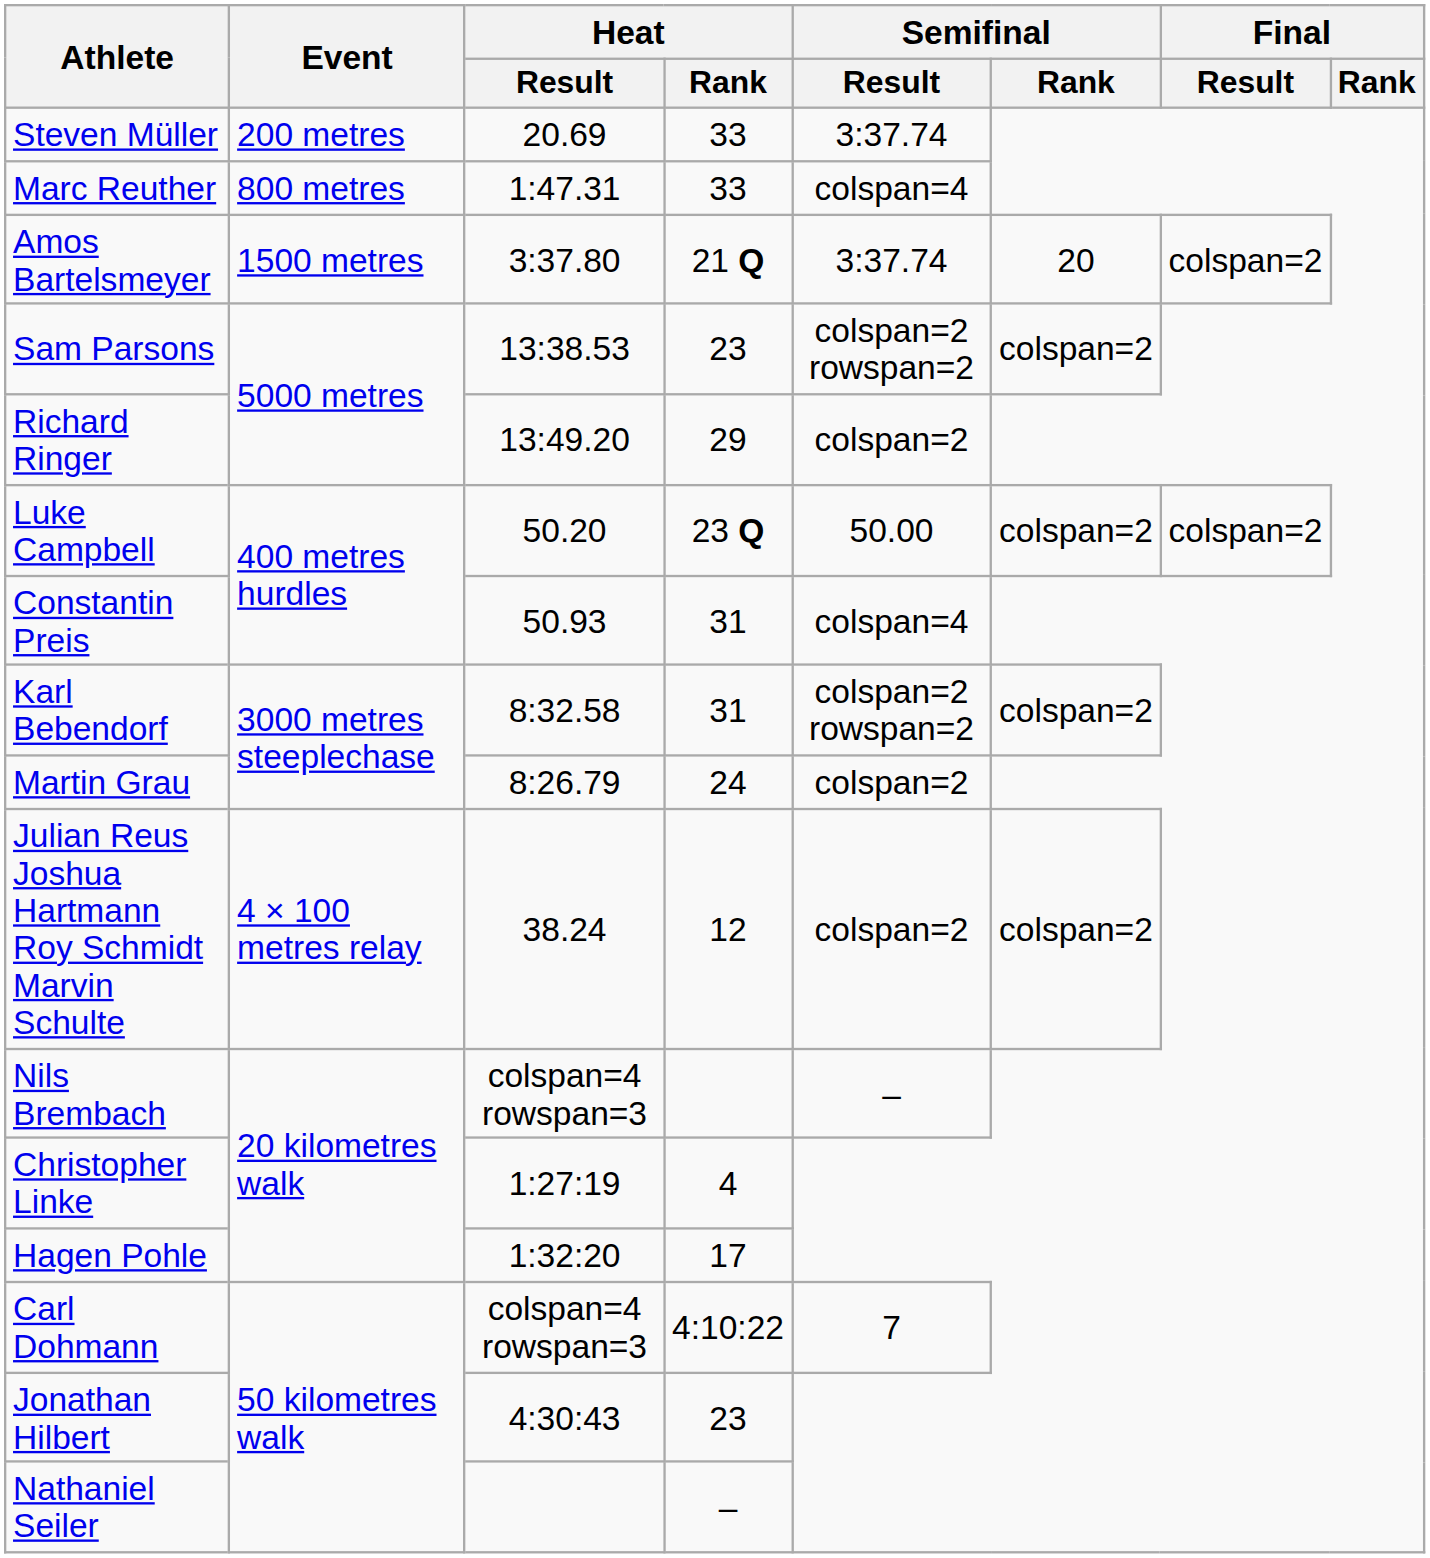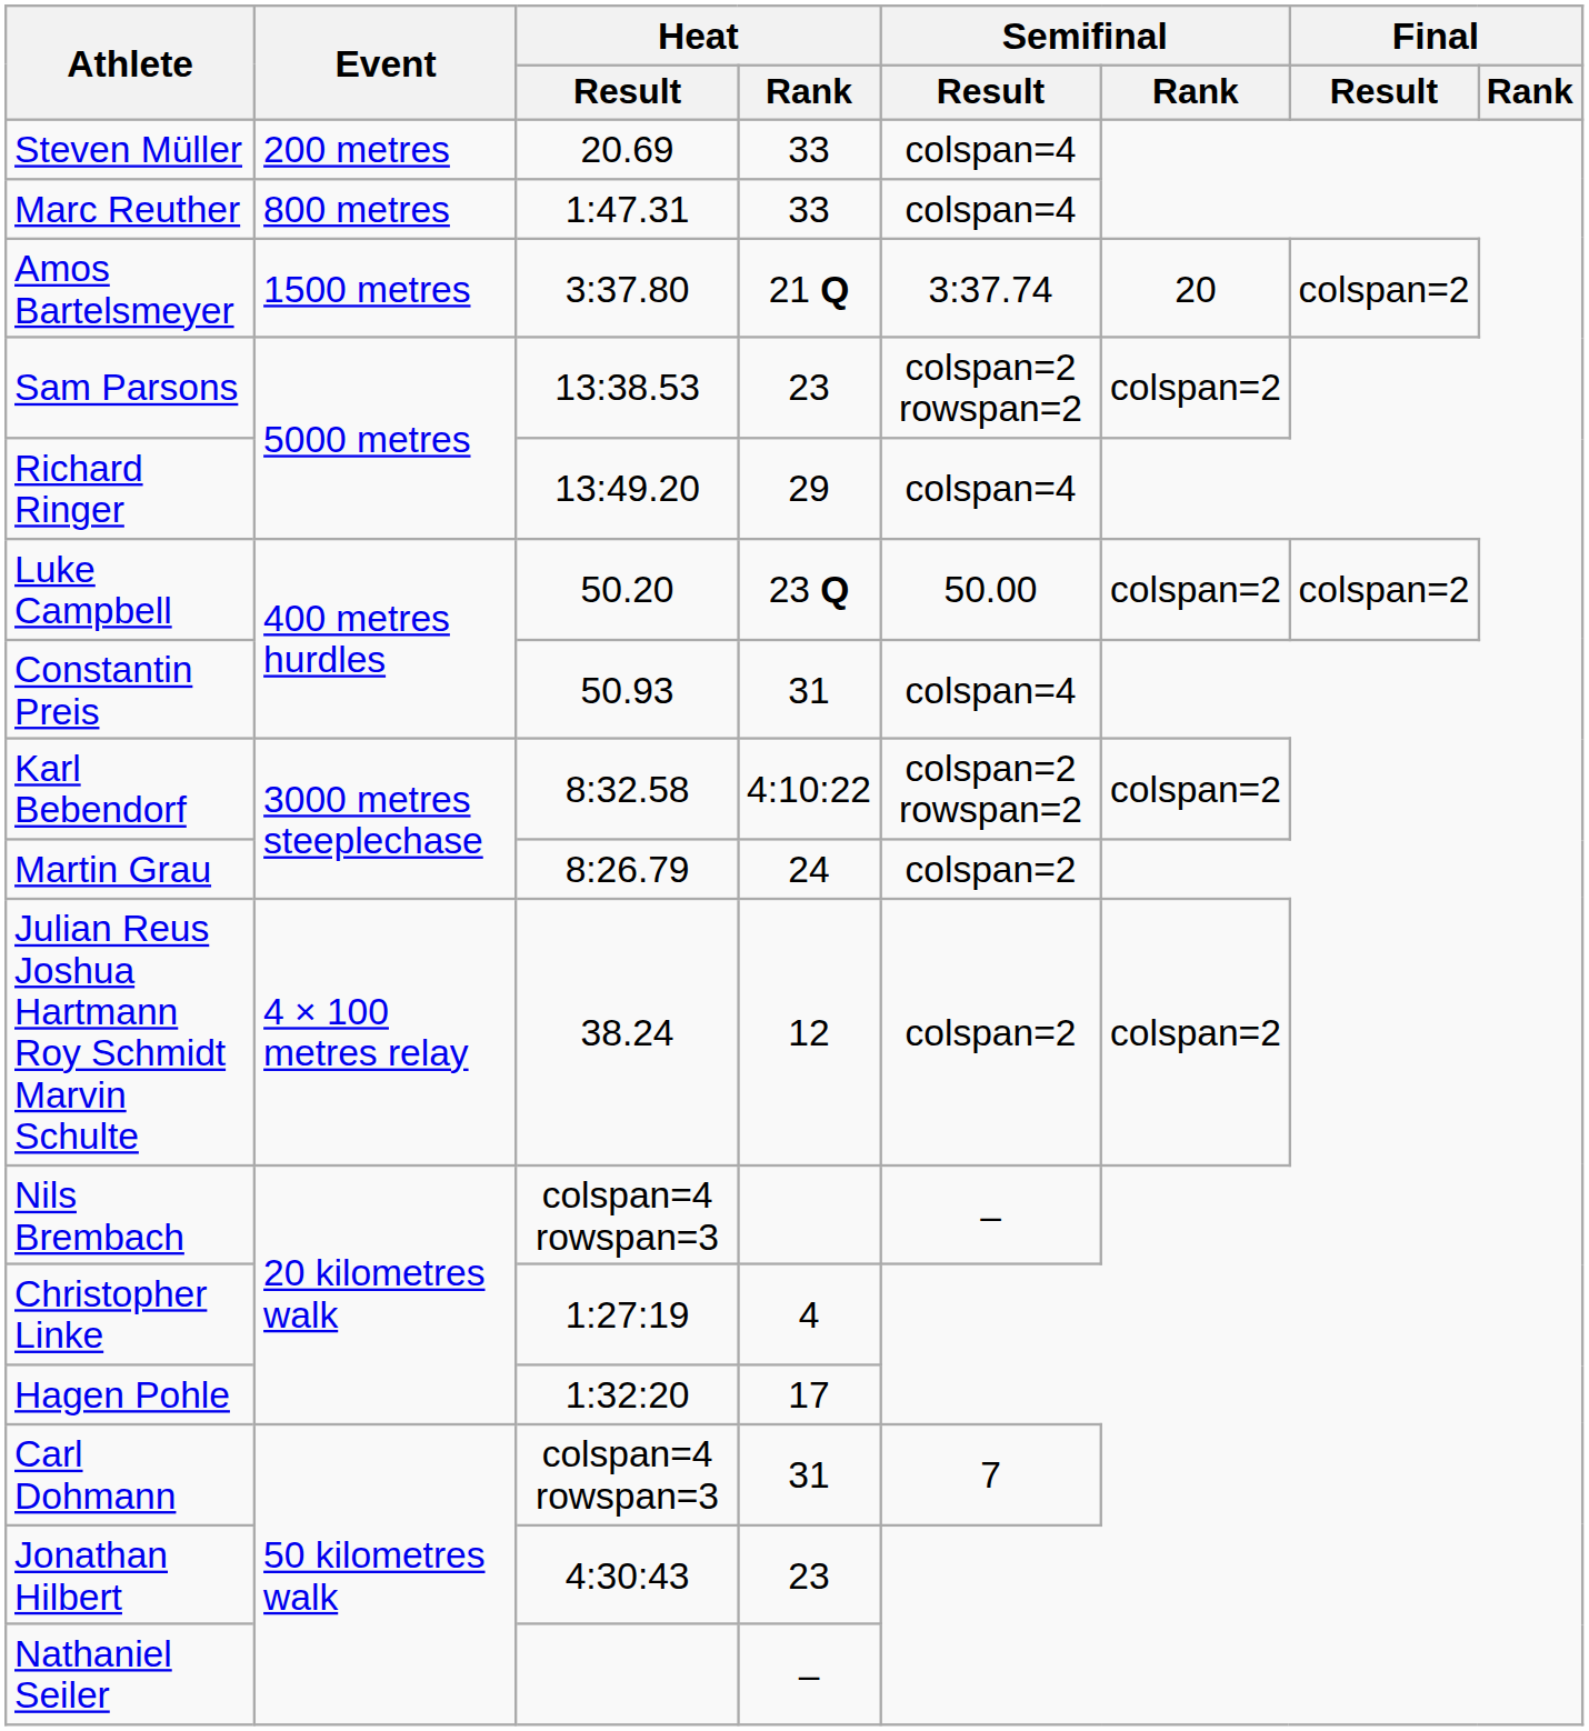Steven Müller | Semifinal / Result: 3:37.74 -> colspan=4
Richard Ringer | Semifinal / Result: colspan=2 -> colspan=4
Karl Bebendorf | Heat / Rank: 31 -> 4:10:22
Carl Dohmann | Heat / Rank: 4:10:22 -> 31
